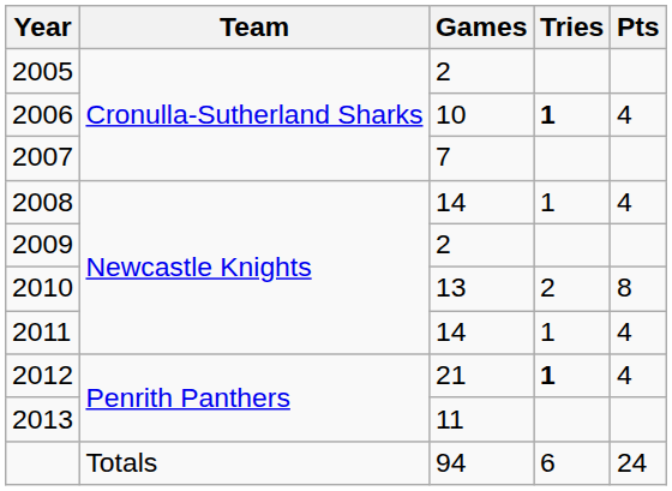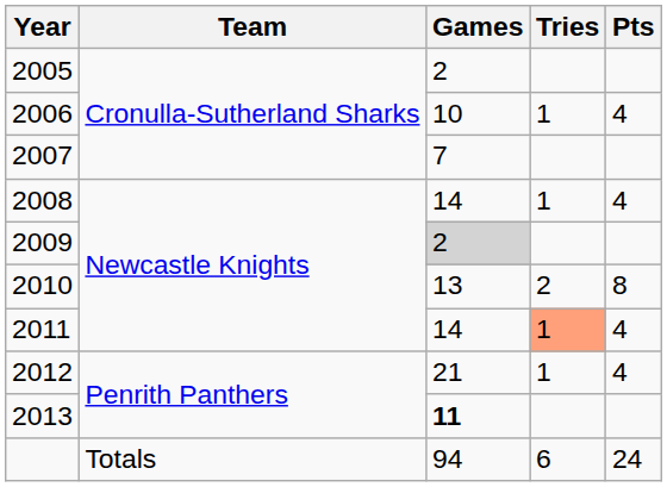2006 | Tries: bold -> normal
2009 | Games: no background -> lightgrey background
2011 | Tries: no background -> lightsalmon background
2012 | Tries: bold -> normal
2013 | Games: normal -> bold
